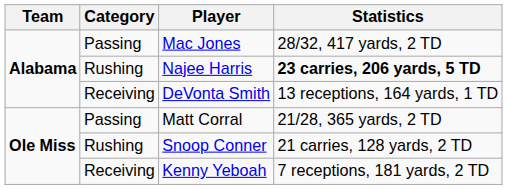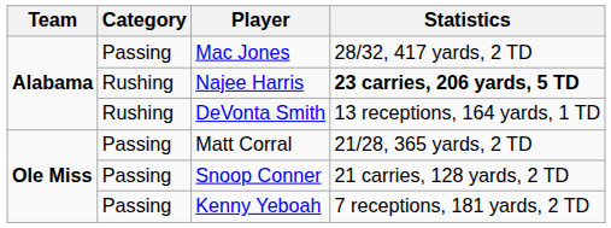DeVonta Smith | Category: Receiving -> Rushing
Snoop Conner | Category: Rushing -> Passing
Kenny Yeboah | Category: Receiving -> Passing
